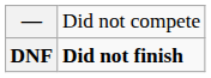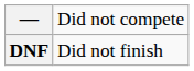DNF | column 2: bold -> normal
